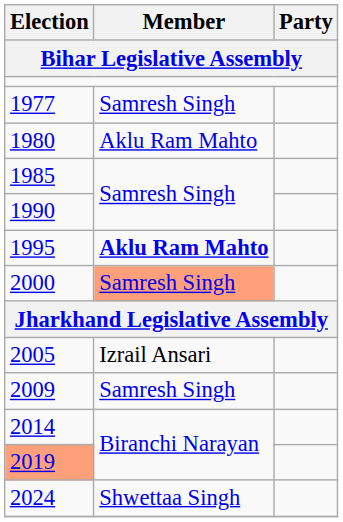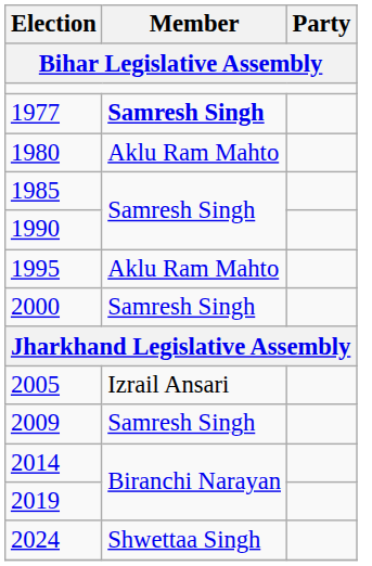1977 | Member: normal -> bold
1995 | Member: bold -> normal
2000 | Member: lightsalmon background -> no background
2019 | Election: lightsalmon background -> no background
